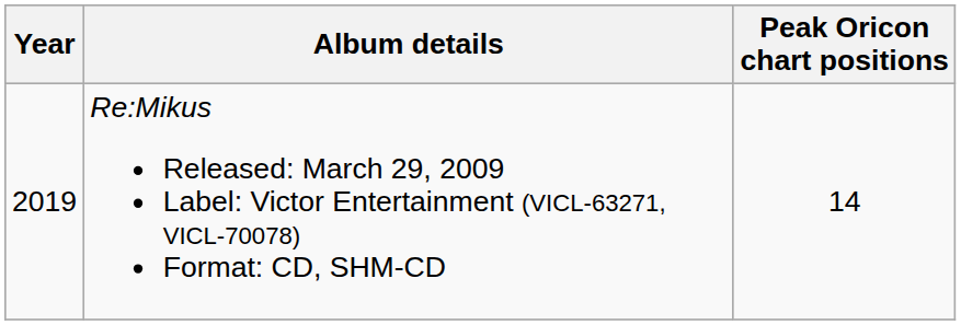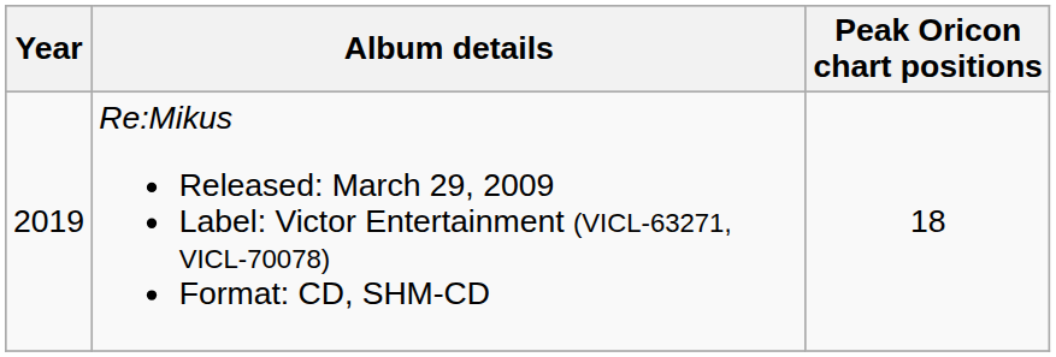row 2 | Peak Oricon chart positions: 14 -> 18
